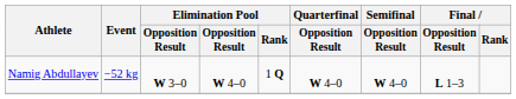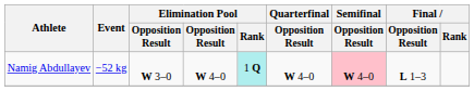Namig Abdullayev | Elimination Pool / Rank: no background -> paleturquoise background
Namig Abdullayev | Semifinal / Opposition Result: no background -> pink background
